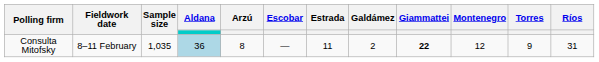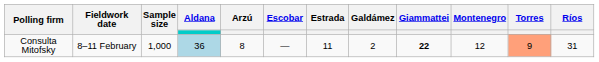Consulta Mitofsky | Sample size: 1,035 -> 1,000
Consulta Mitofsky | Torres: no background -> lightsalmon background
